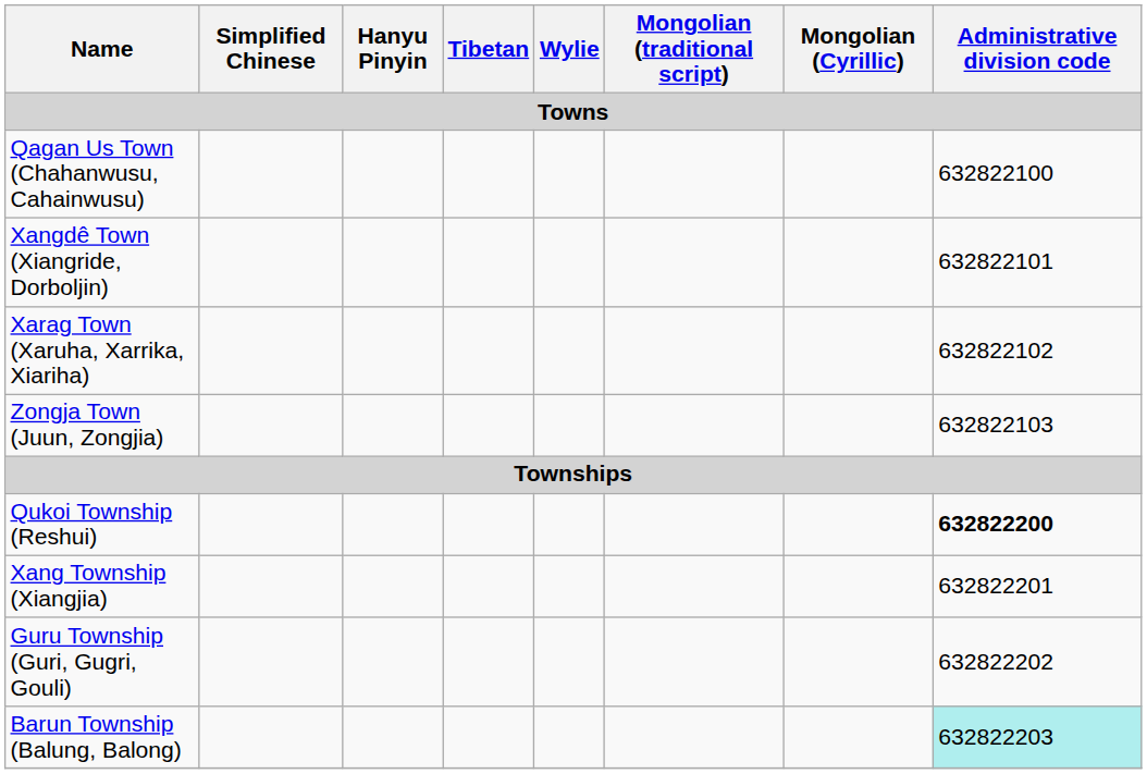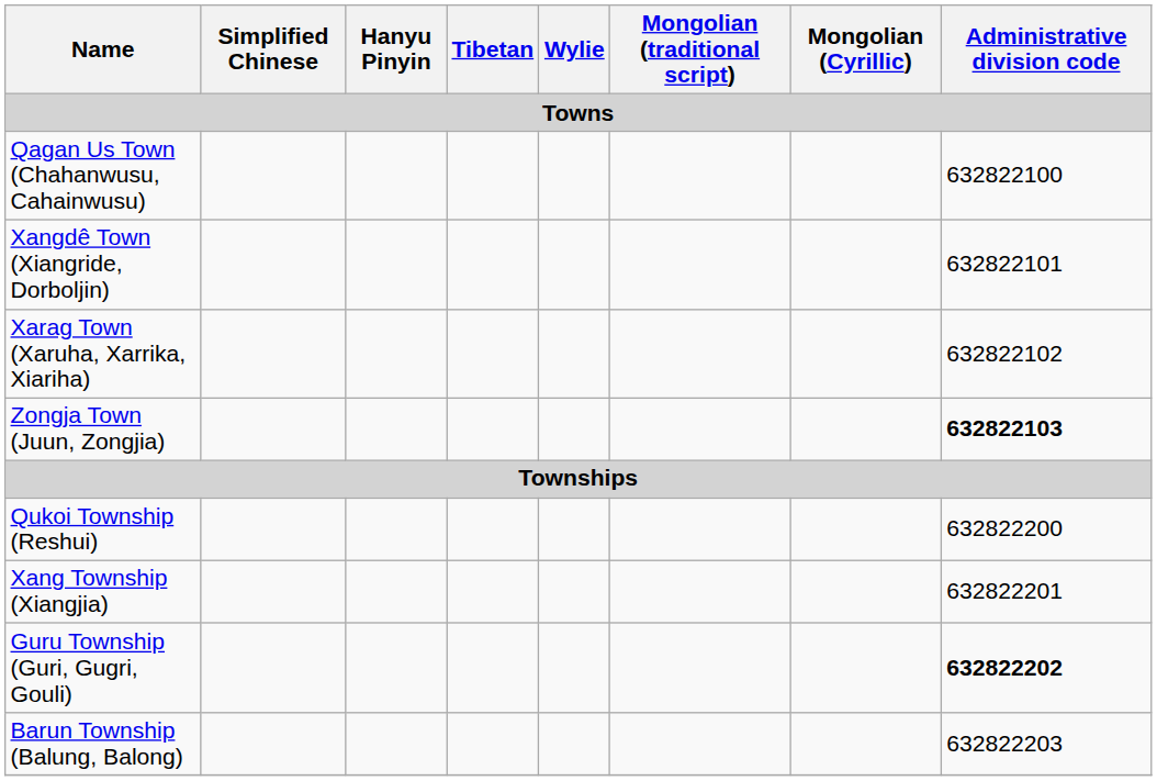Zongja Town (Juun, Zongjia) | Administrative division code: normal -> bold
Qukoi Township (Reshui) | Administrative division code: bold -> normal
Guru Township (Guri, Gugri, Gouli) | Administrative division code: normal -> bold
Barun Township (Balung, Balong) | Administrative division code: paleturquoise background -> no background
